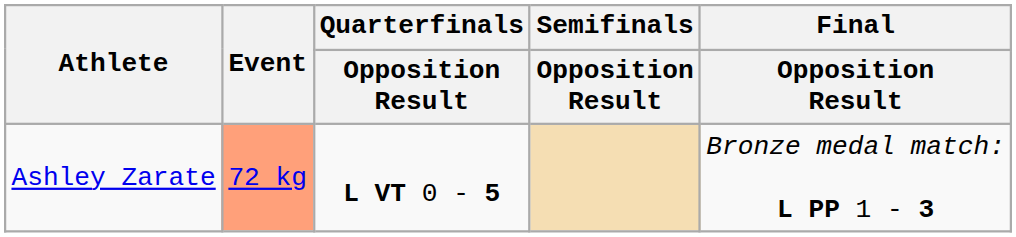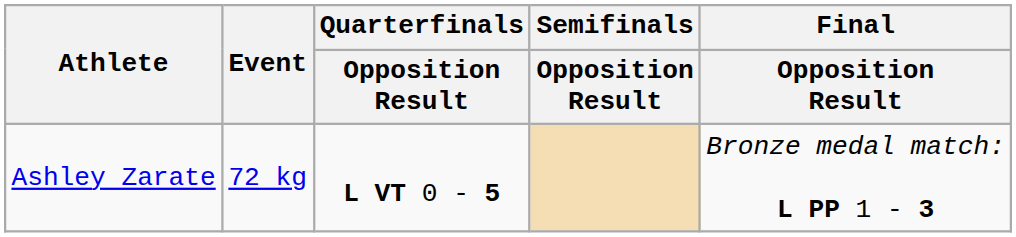Ashley Zarate | Event: lightsalmon background -> no background
